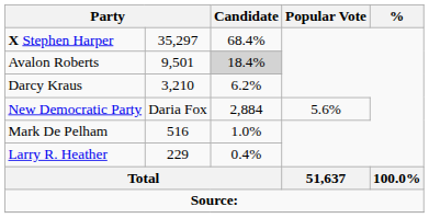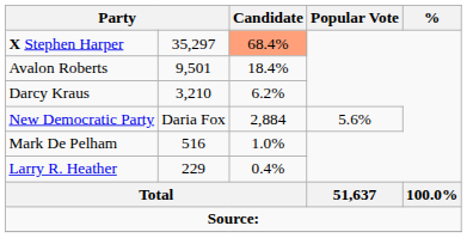X Stephen Harper | Candidate: no background -> lightsalmon background
Avalon Roberts | Candidate: lightgrey background -> no background
